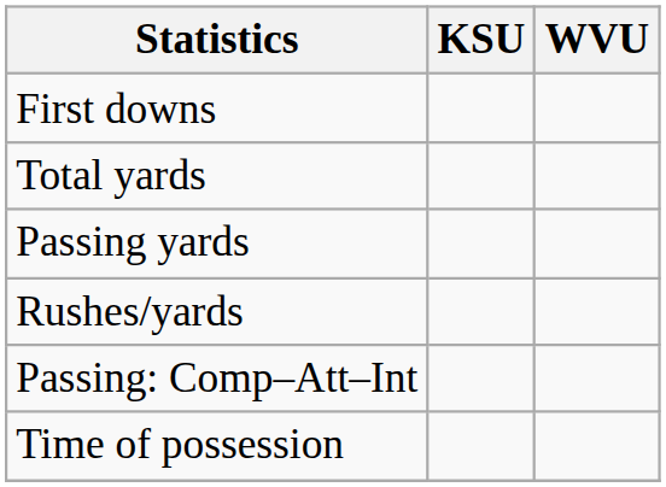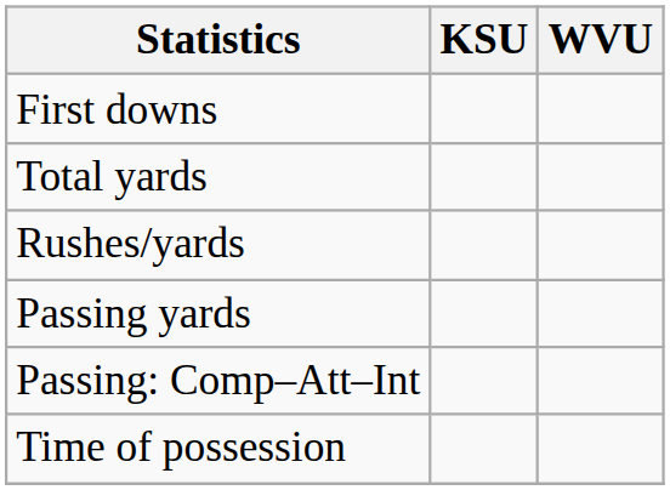rows swapped: Rushes/yards <-> Passing yards
